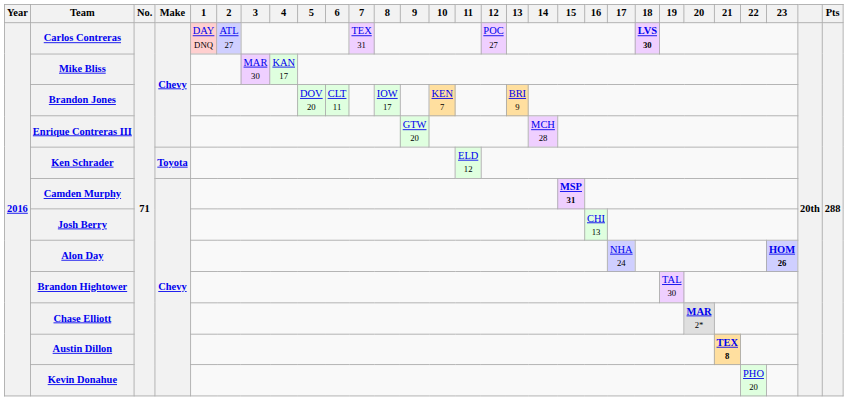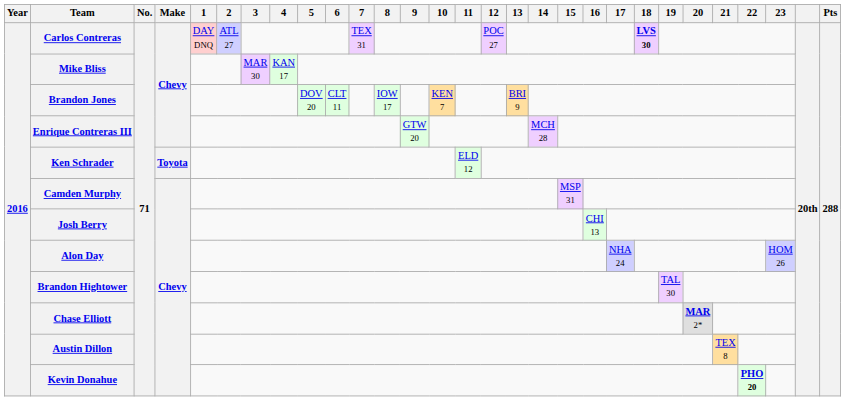Camden Murphy | 15: bold -> normal
Alon Day | 23: bold -> normal
Austin Dillon | 21: bold -> normal
Kevin Donahue | 22: normal -> bold
